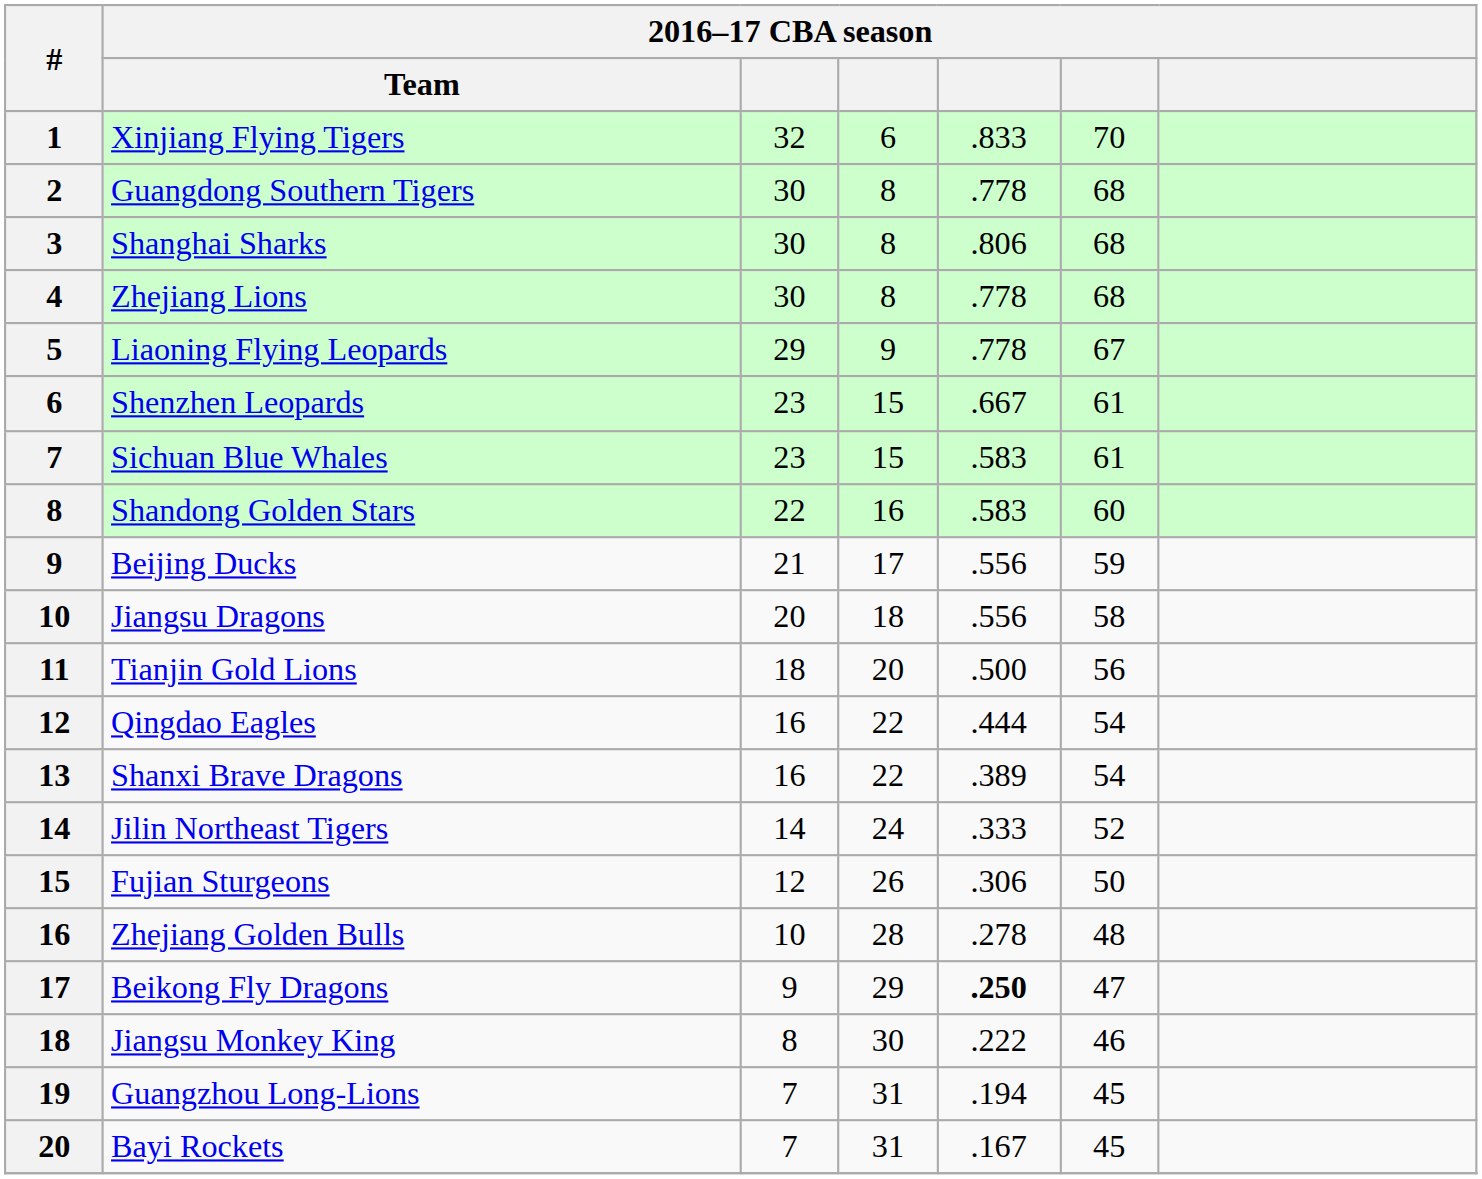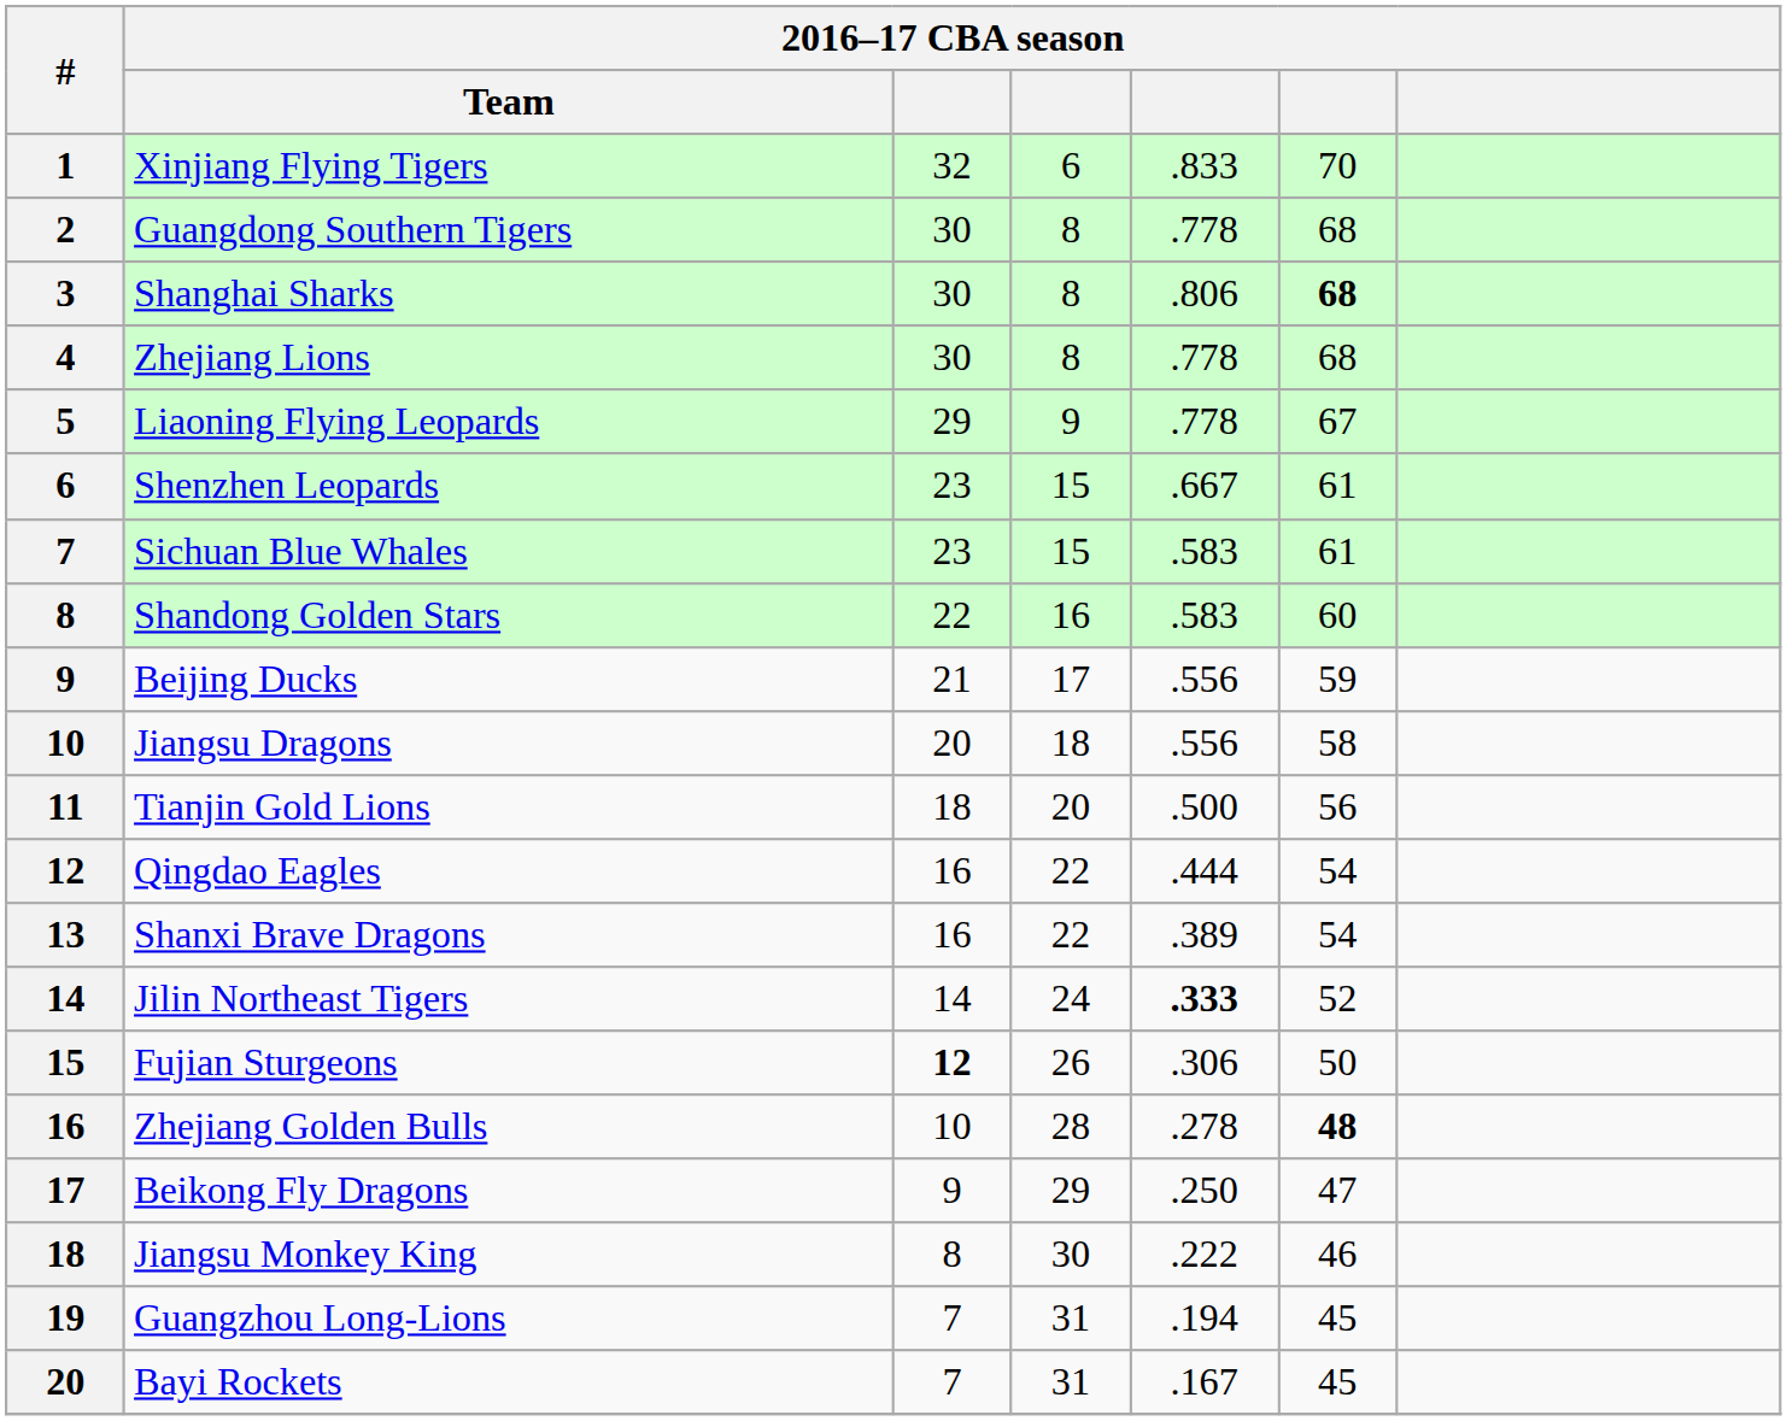Shanghai Sharks | column 6: normal -> bold
Jilin Northeast Tigers | column 5: normal -> bold
Fujian Sturgeons | column 3: normal -> bold
Zhejiang Golden Bulls | column 6: normal -> bold
Beikong Fly Dragons | column 5: bold -> normal
